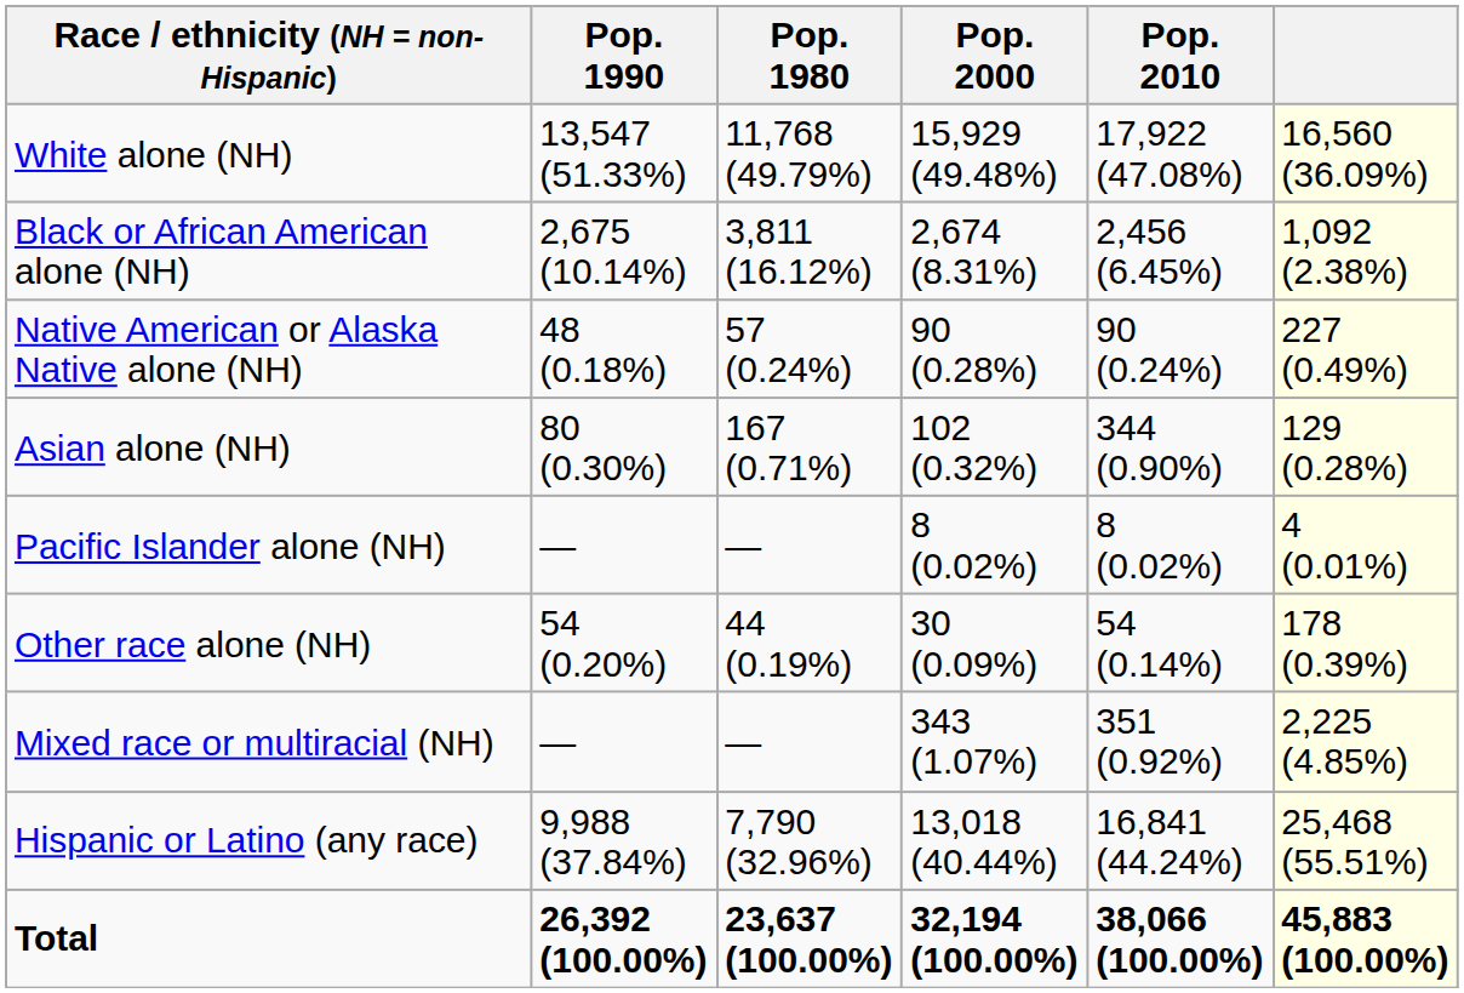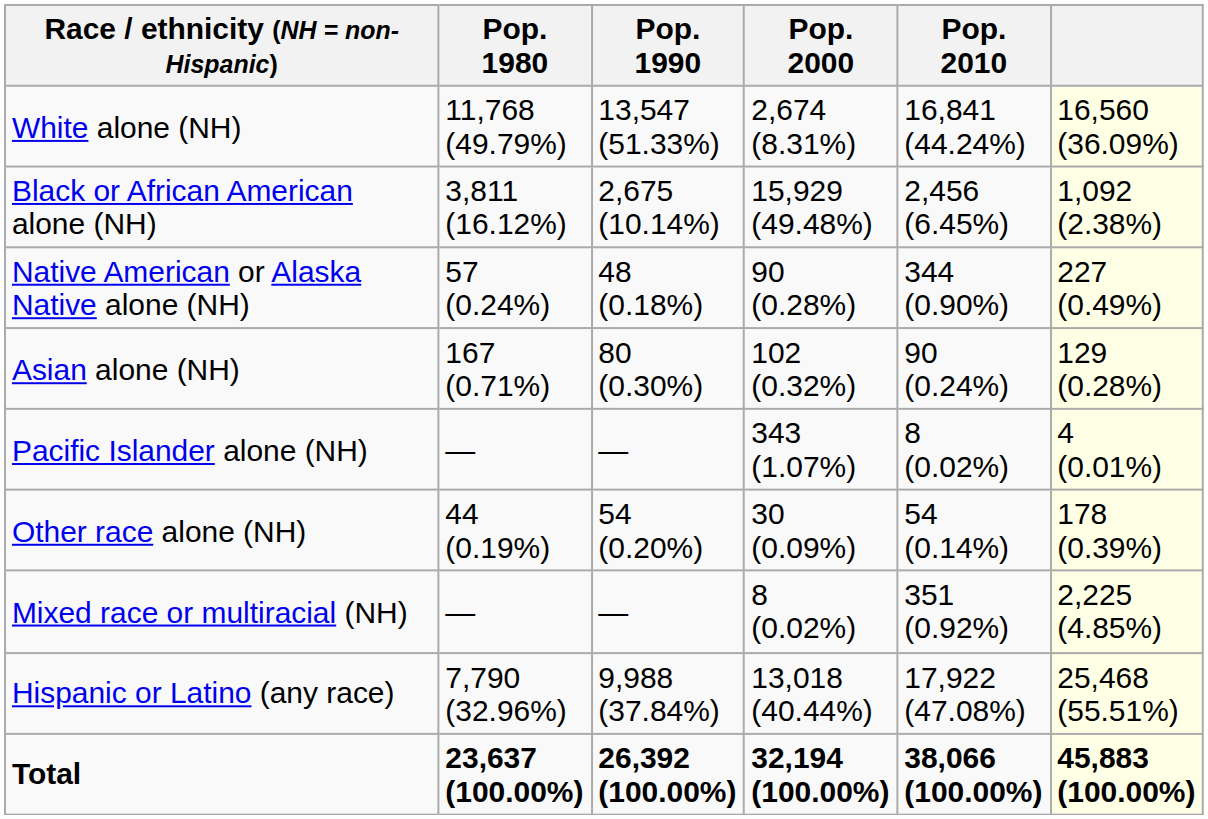columns swapped: Pop. 1980 <-> Pop. 1990
White alone (NH) | Pop. 2000: 15,929 (49.48%) -> 2,674 (8.31%)
White alone (NH) | Pop. 2010: 17,922 (47.08%) -> 16,841 (44.24%)
Black or African American alone (NH) | Pop. 2000: 2,674 (8.31%) -> 15,929 (49.48%)
Native American or Alaska Native alone (NH) | Pop. 2010: 90 (0.24%) -> 344 (0.90%)
Asian alone (NH) | Pop. 2010: 344 (0.90%) -> 90 (0.24%)
Pacific Islander alone (NH) | Pop. 2000: 8 (0.02%) -> 343 (1.07%)
Mixed race or multiracial (NH) | Pop. 2000: 343 (1.07%) -> 8 (0.02%)
Hispanic or Latino (any race) | Pop. 2010: 16,841 (44.24%) -> 17,922 (47.08%)
